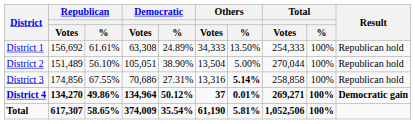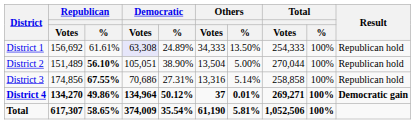District 1 | Democratic / Votes: no background -> lavender background
District 2 | Republican / %: normal -> bold
District 3 | Republican / %: normal -> bold
District 3 | Others / %: bold -> normal
